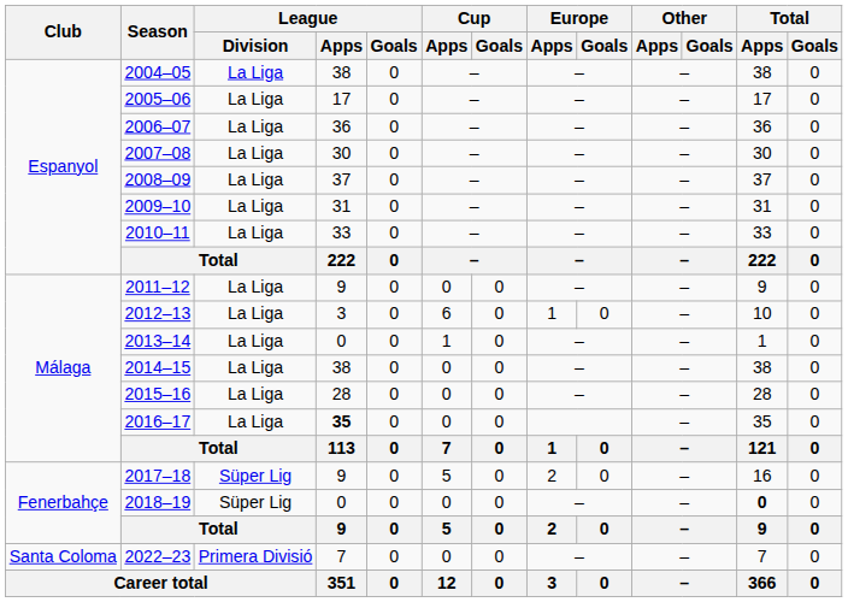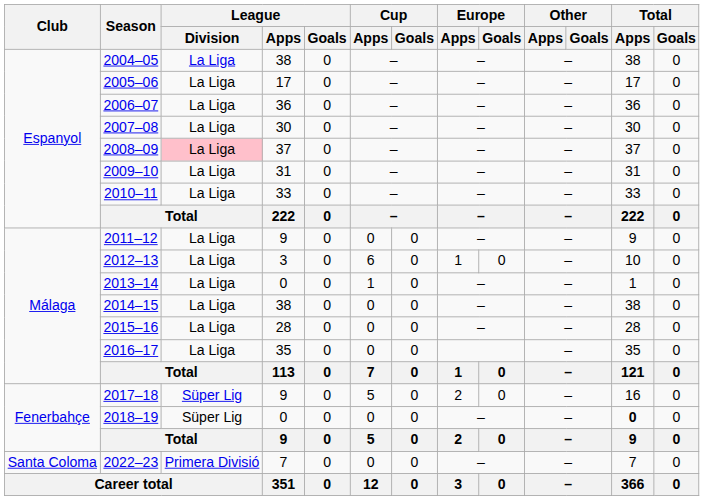2008–09 | League / Division: no background -> pink background
2016–17 | League / Apps: bold -> normal
